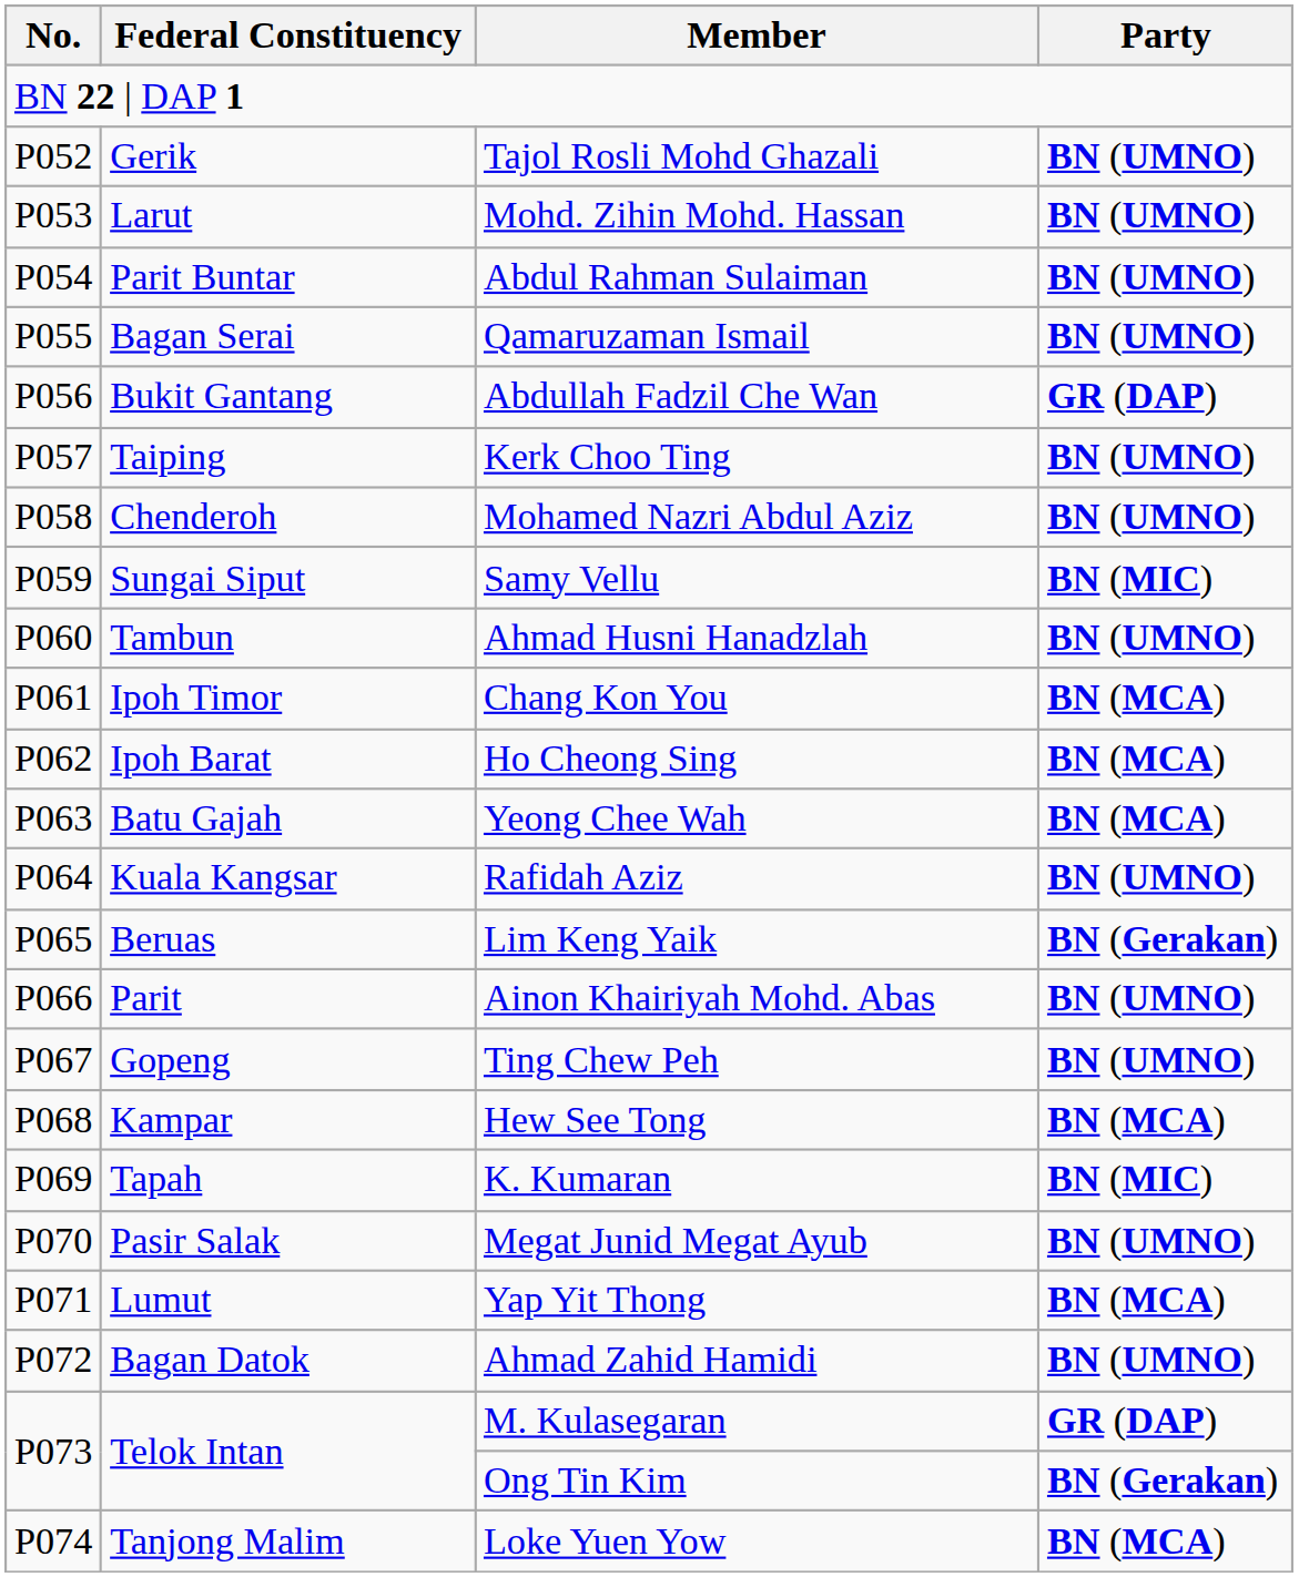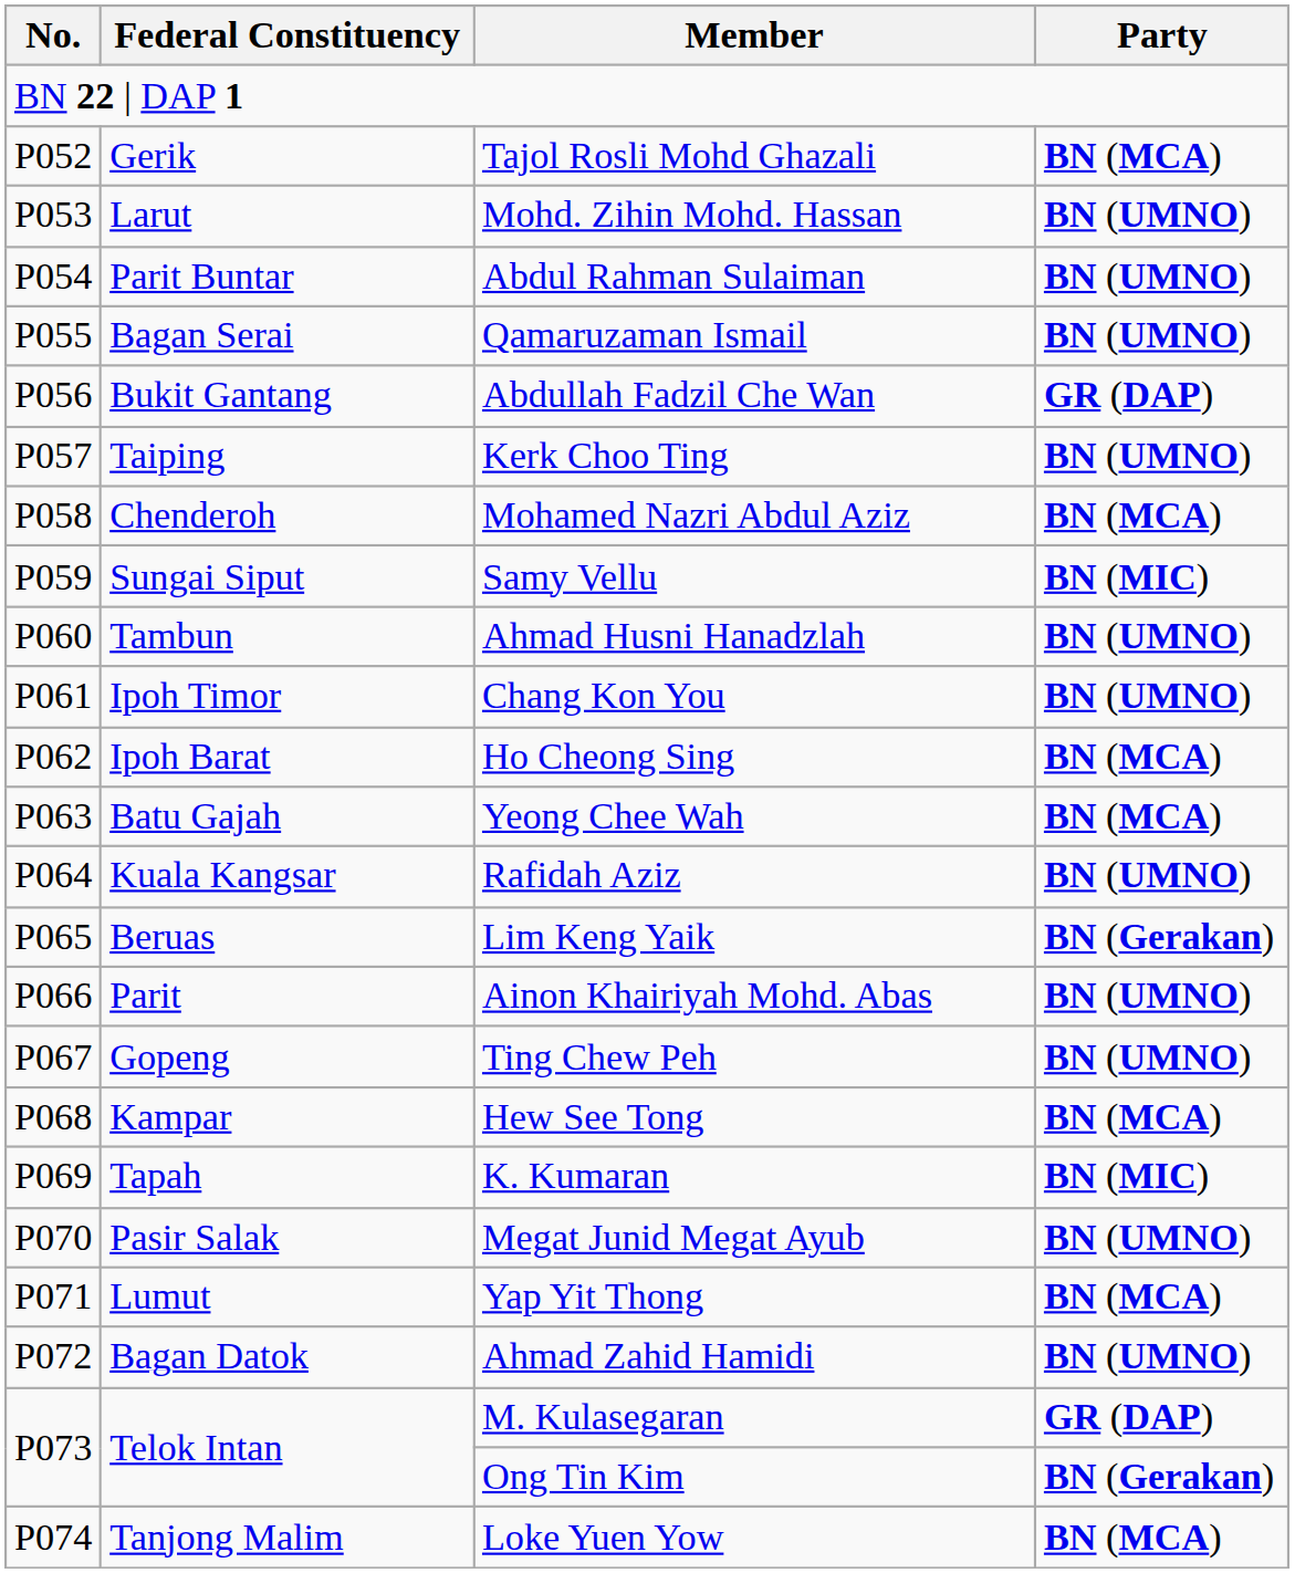Tajol Rosli Mohd Ghazali | Party: BN (UMNO) -> BN (MCA)
Mohamed Nazri Abdul Aziz | Party: BN (UMNO) -> BN (MCA)
Chang Kon You | Party: BN (MCA) -> BN (UMNO)
